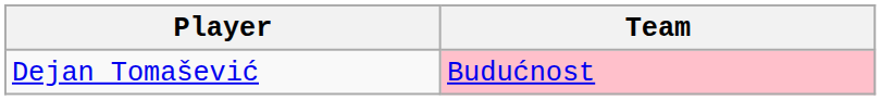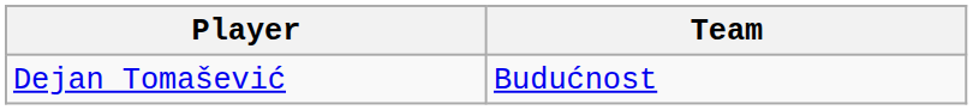Dejan Tomašević | Team: pink background -> no background
